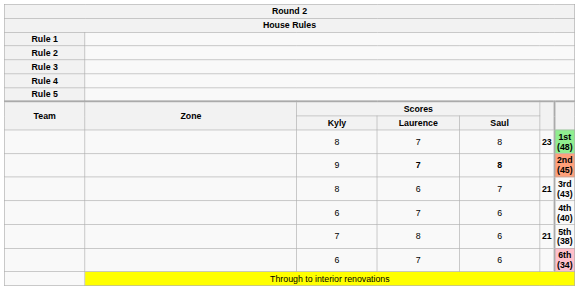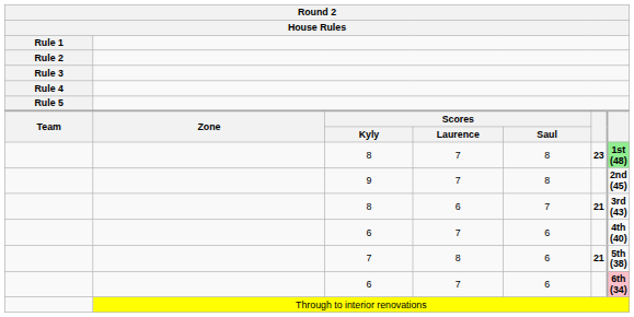9 | column 4: bold -> normal
9 | column 5: bold -> normal
9 | column 7: lightsalmon background -> no background
